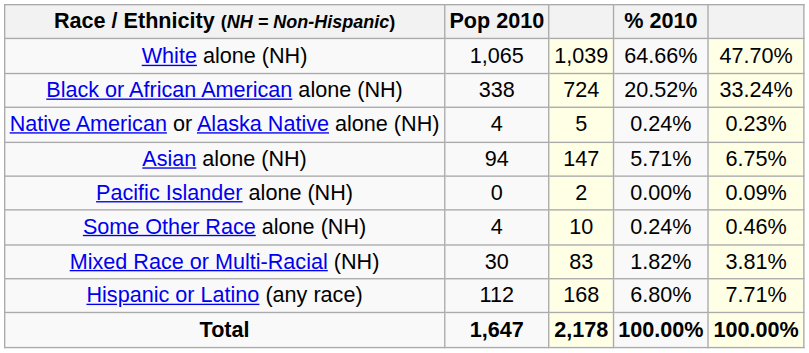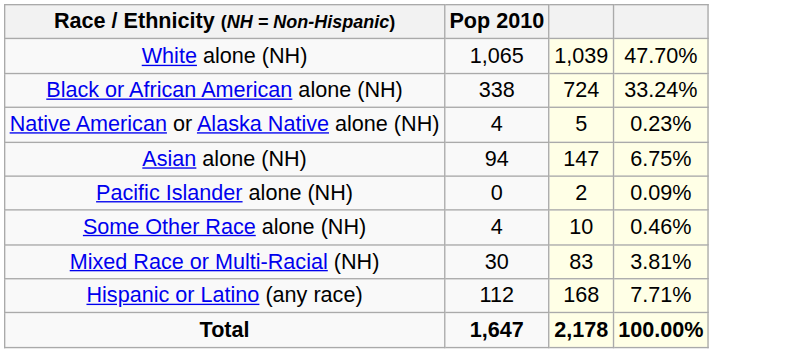- column: % 2010 | 64.66% | 20.52% | 0.24% | 5.71% | 0.00% | 0.24% | 1.82% | 6.80% | 100.00%
